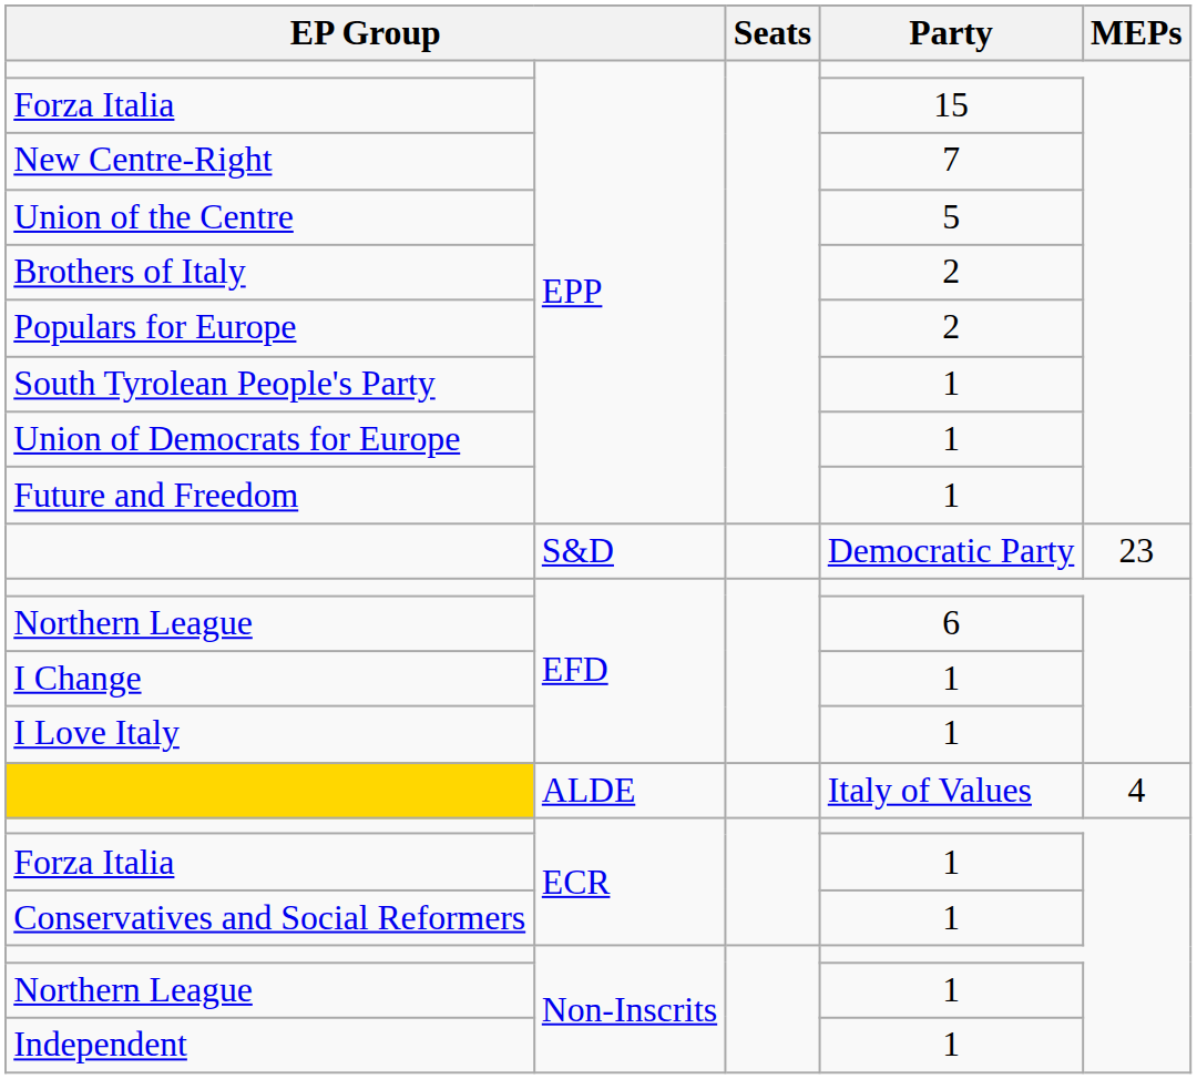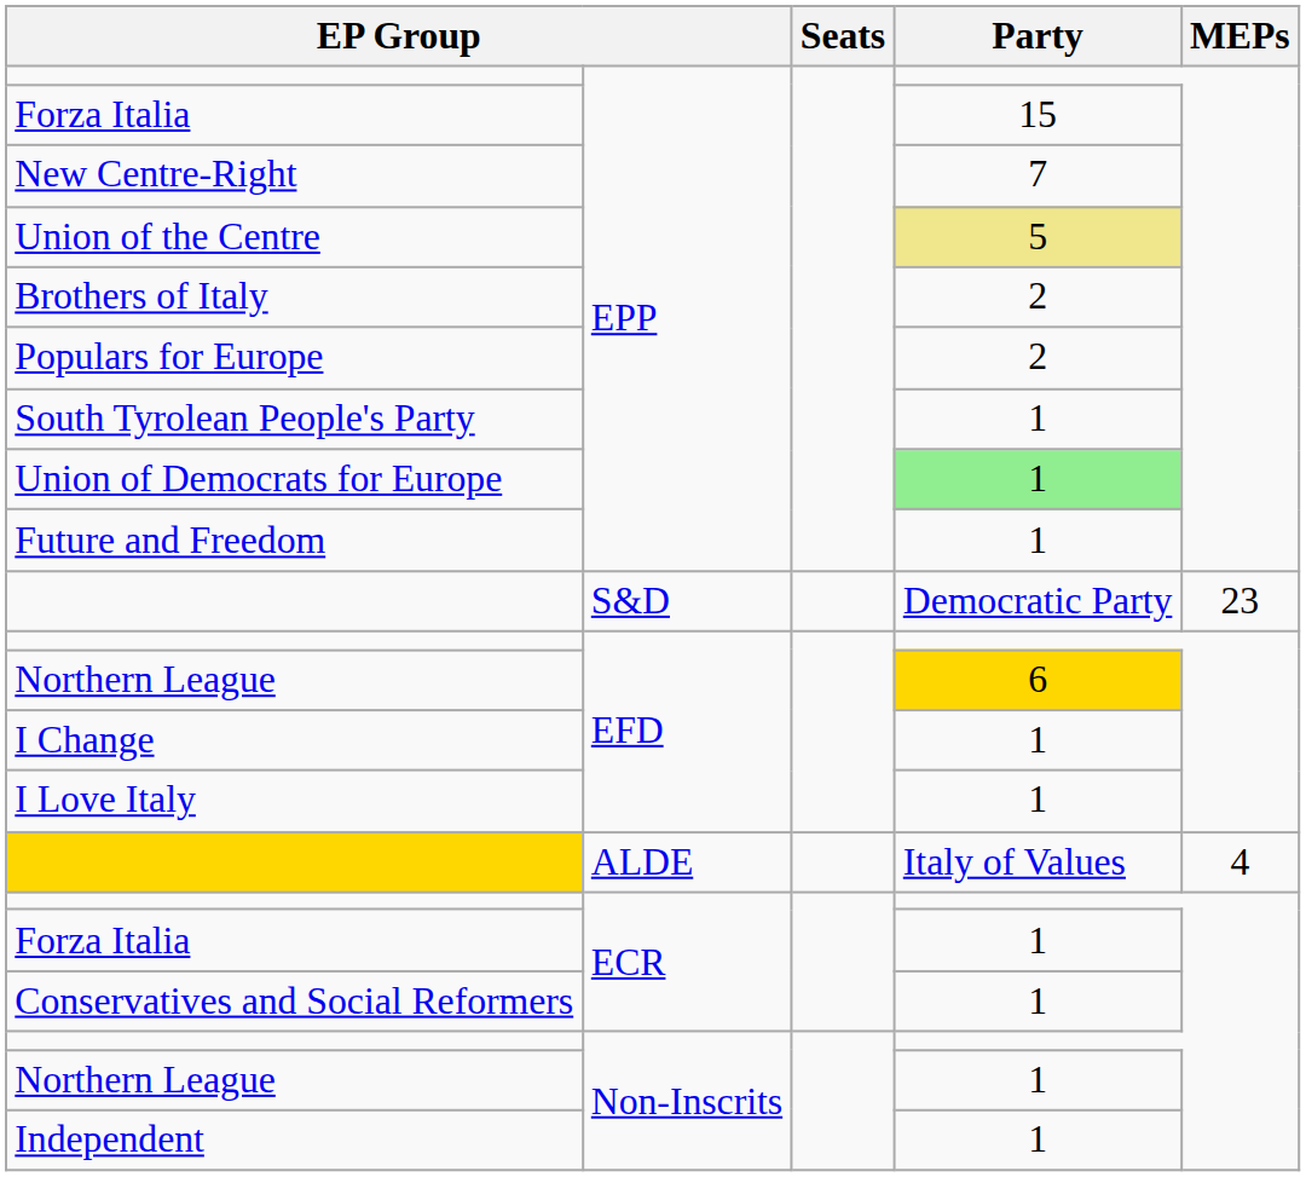Union of the Centre | Party: no background -> khaki background
Union of Democrats for Europe | Party: no background -> lightgreen background
Northern League / EFD | Party: no background -> gold background
